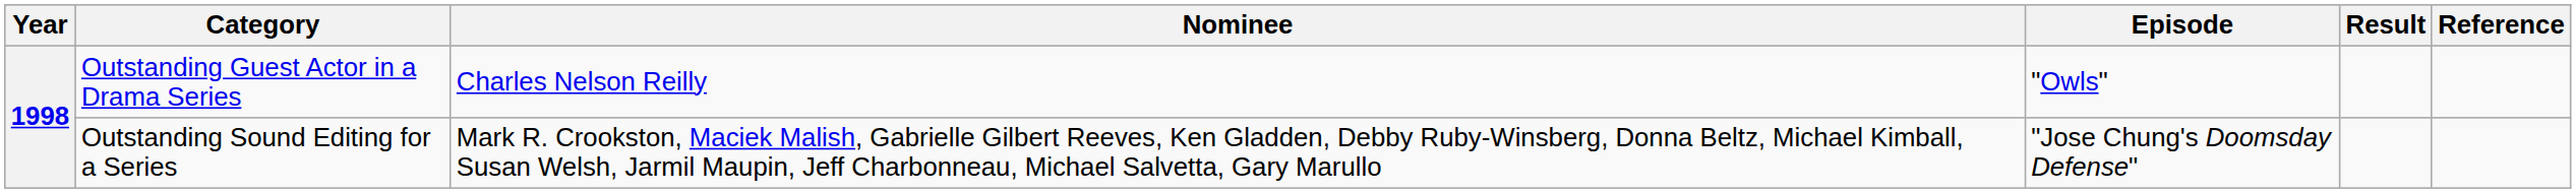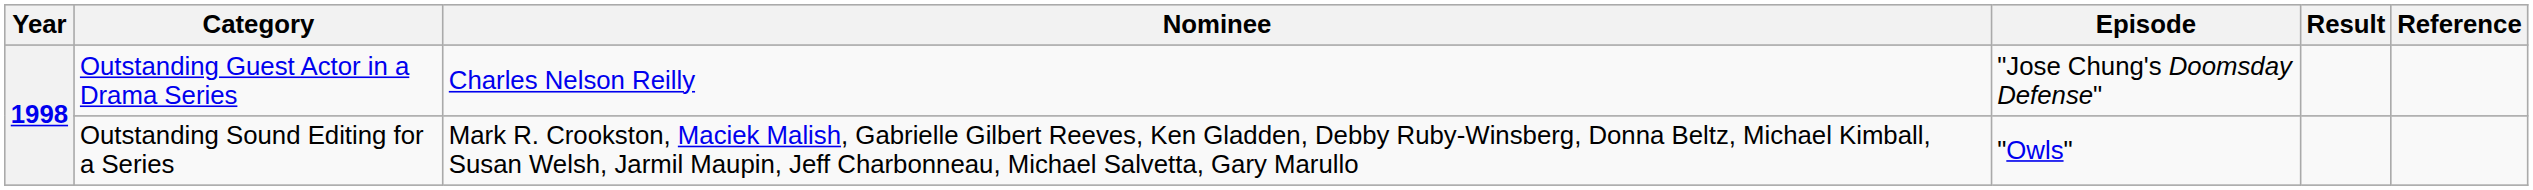Outstanding Guest Actor in a Drama Series | Episode: "Owls" -> "Jose Chung's Doomsday Defense"
Outstanding Sound Editing for a Series | Episode: "Jose Chung's Doomsday Defense" -> "Owls"
